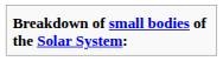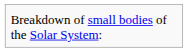row 1 | column 1: bold -> normal
